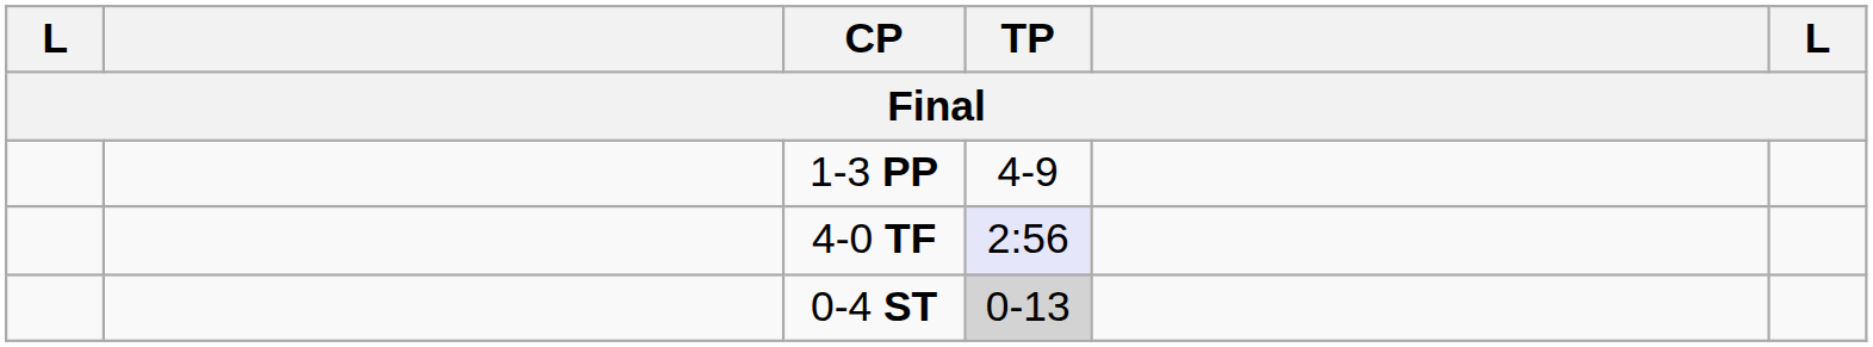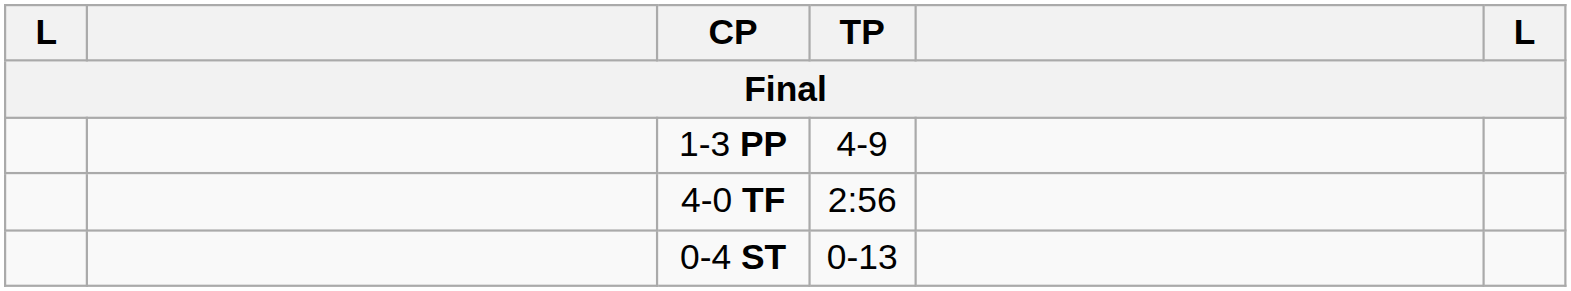4-0 TF | TP: lavender background -> no background
0-4 ST | TP: lightgrey background -> no background
